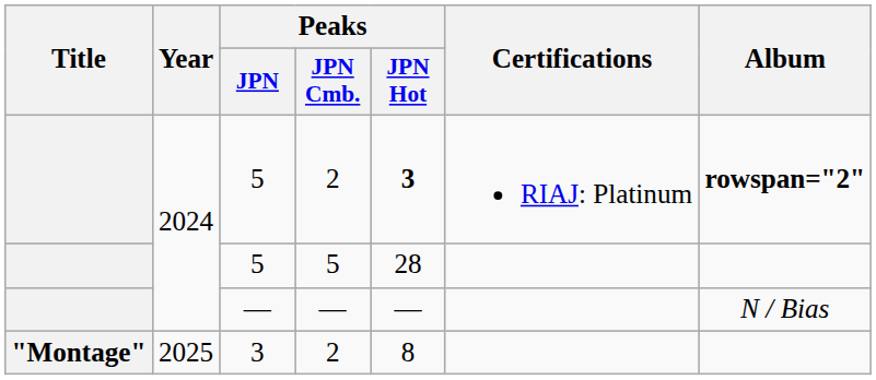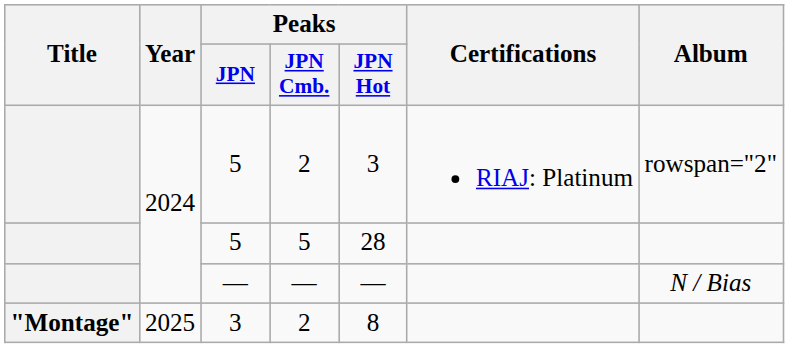5 / 2 | Peaks / JPN Hot: bold -> normal
5 / 2 | Album: bold -> normal
